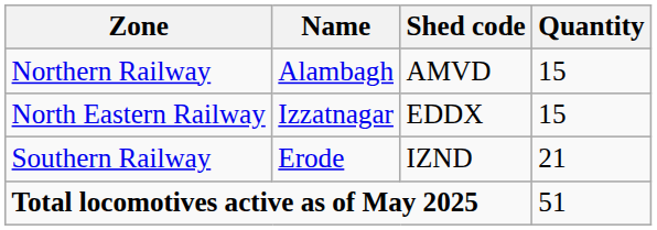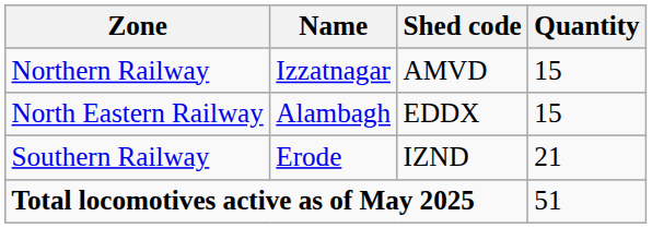Northern Railway | Name: Alambagh -> Izzatnagar
North Eastern Railway | Name: Izzatnagar -> Alambagh
